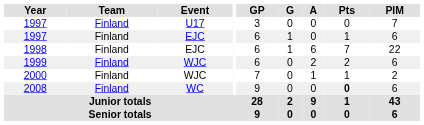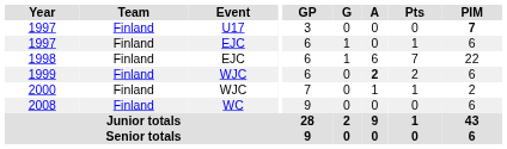1997 / U17 | PIM: normal -> bold
1999 | A: normal -> bold
2008 | Pts: bold -> normal
